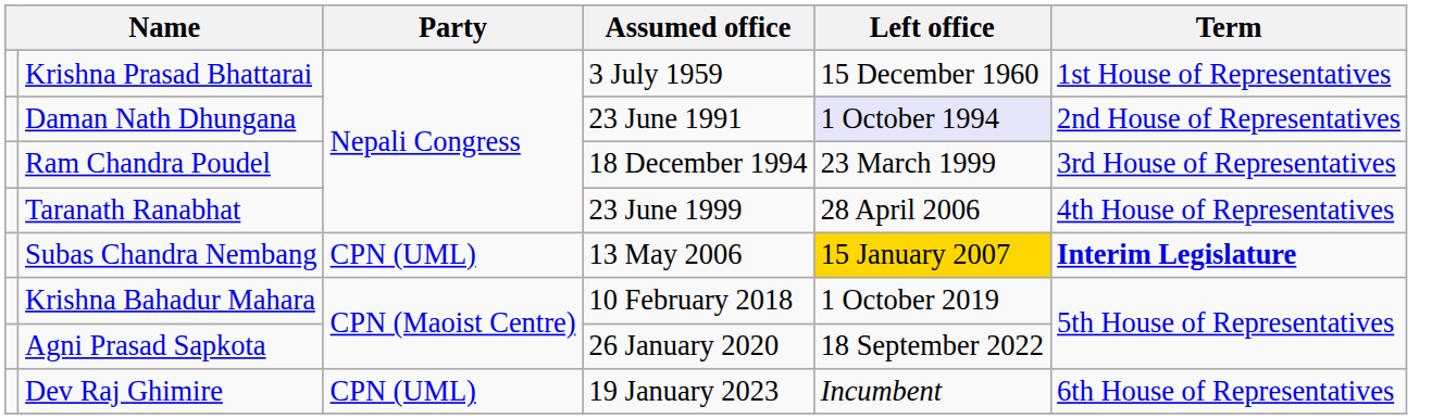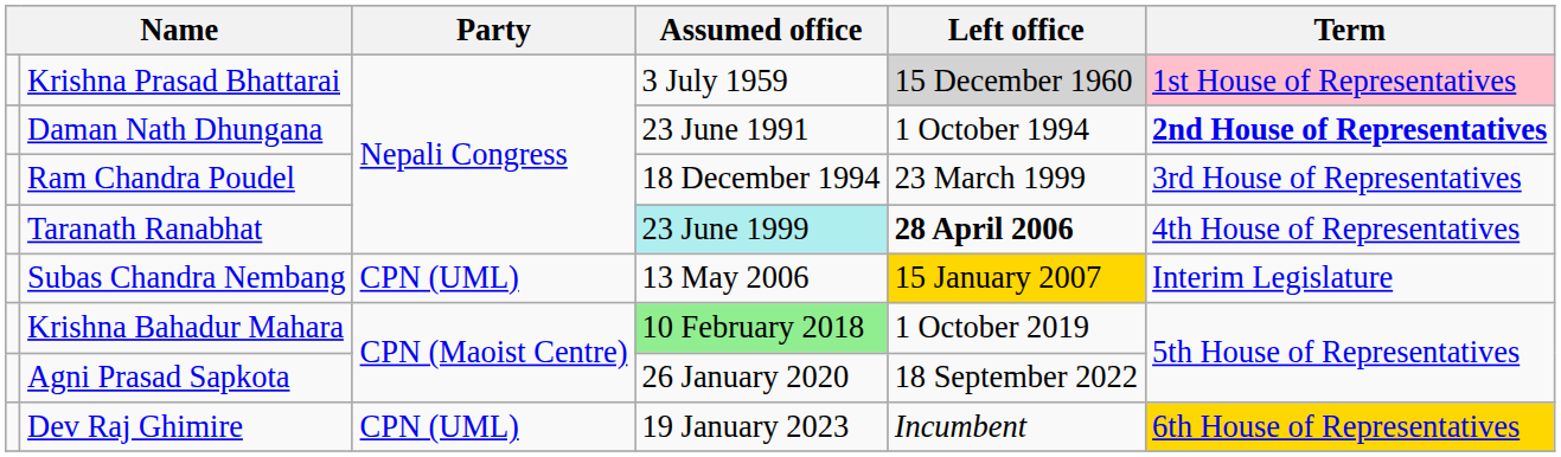Krishna Prasad Bhattarai | Left office: no background -> lightgrey background
Krishna Prasad Bhattarai | Term: no background -> pink background
Daman Nath Dhungana | Left office: lavender background -> no background
Daman Nath Dhungana | Term: normal -> bold
Taranath Ranabhat | Assumed office: no background -> paleturquoise background
Taranath Ranabhat | Left office: normal -> bold
Subas Chandra Nembang | Term: bold -> normal
Krishna Bahadur Mahara | Assumed office: no background -> lightgreen background
Dev Raj Ghimire | Term: no background -> gold background
